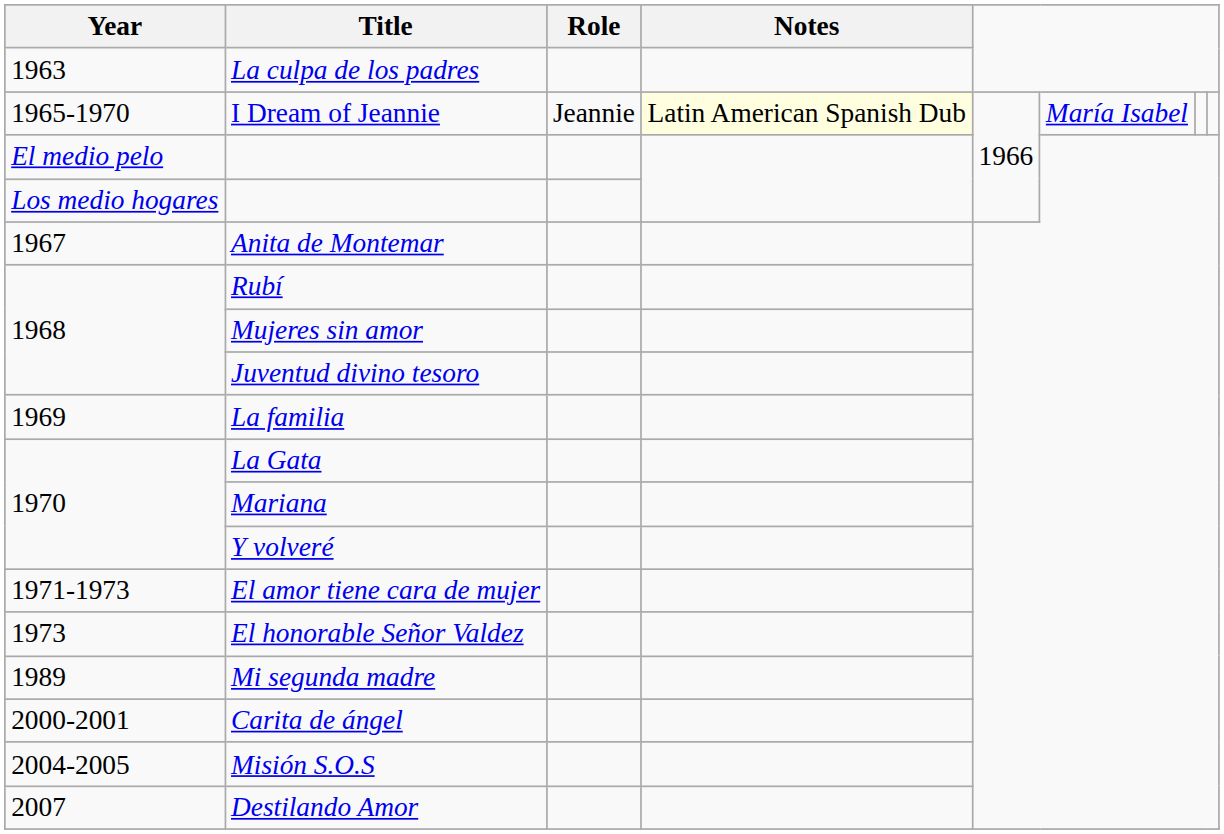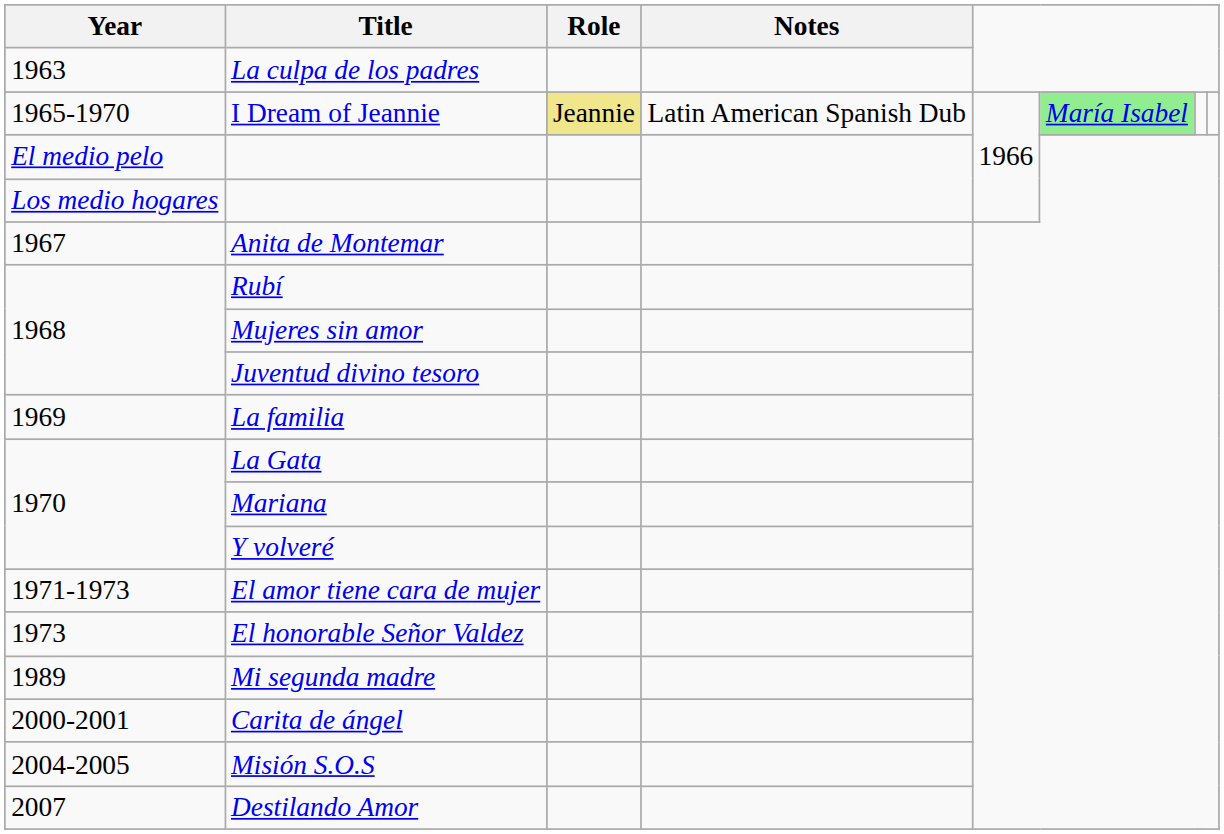I Dream of Jeannie | Role: no background -> khaki background
I Dream of Jeannie | Notes: lightyellow background -> no background
I Dream of Jeannie | column 6: no background -> lightgreen background
